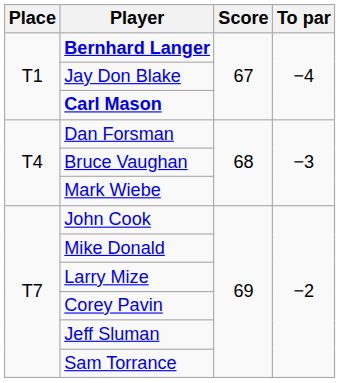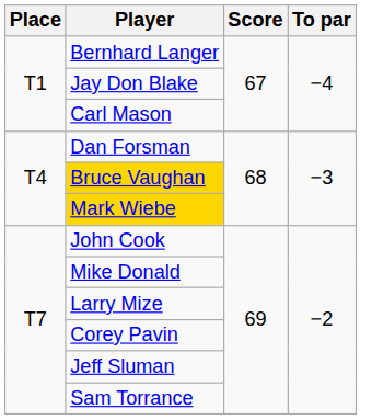Bernhard Langer | Player: bold -> normal
Carl Mason | Player: bold -> normal
Bruce Vaughan | Player: no background -> gold background
Mark Wiebe | Player: no background -> gold background
